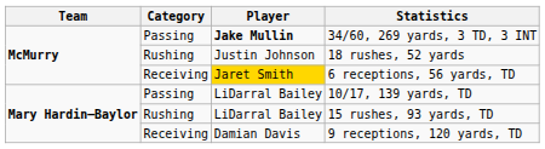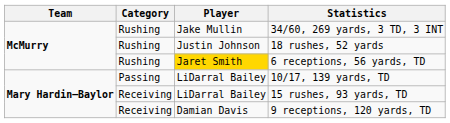34/60, 269 yards, 3 TD, 3 INT | Category: Passing -> Rushing
34/60, 269 yards, 3 TD, 3 INT | Player: bold -> normal
6 receptions, 56 yards, TD | Category: Receiving -> Rushing
15 rushes, 93 yards, TD | Category: Rushing -> Receiving
